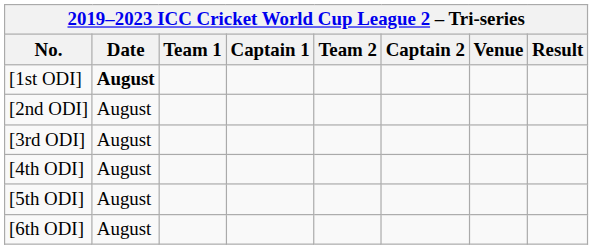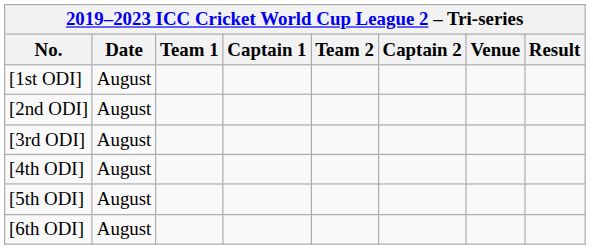[1st ODI] | Date: bold -> normal
